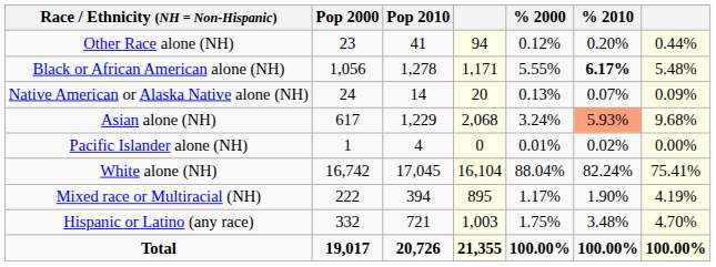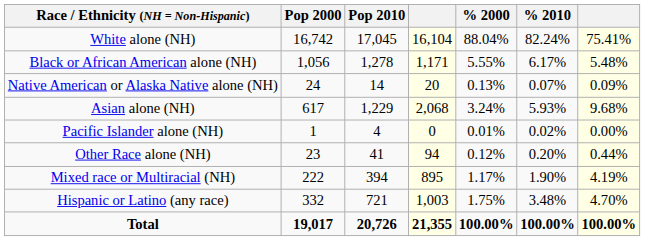rows swapped: White alone (NH) <-> Other Race alone (NH)
Black or African American alone (NH) | % 2010: bold -> normal
Asian alone (NH) | % 2010: lightsalmon background -> no background
